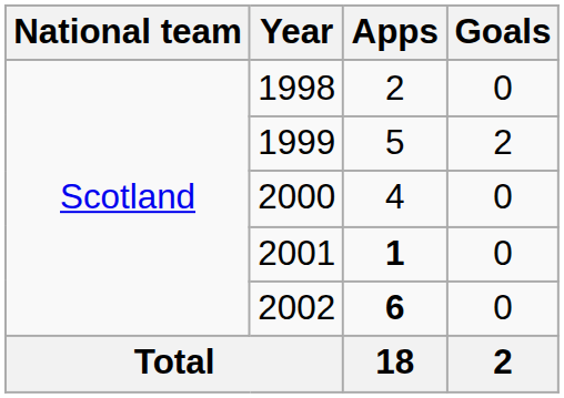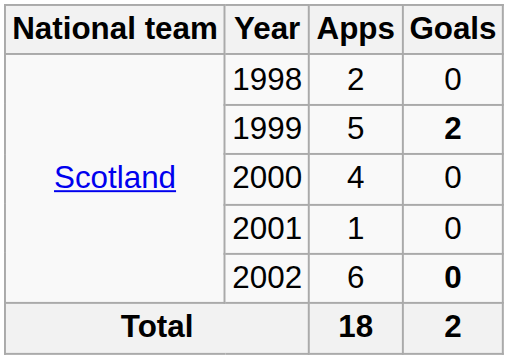1999 | Goals: normal -> bold
2001 | Apps: bold -> normal
2002 | Apps: bold -> normal
2002 | Goals: normal -> bold
